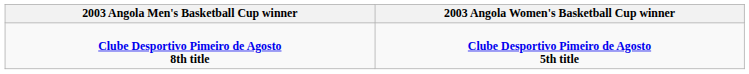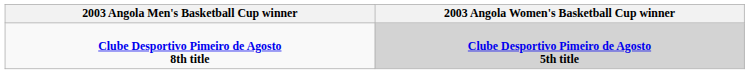Clube Desportivo Pimeiro de Agosto 8th title | 2003 Angola Women's Basketball Cup winner: no background -> lightgrey background
